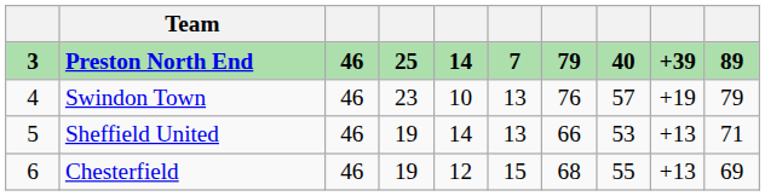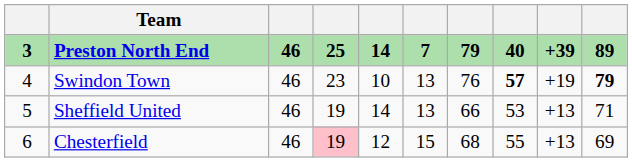Swindon Town | column 8: normal -> bold
Swindon Town | column 10: normal -> bold
Chesterfield | column 4: no background -> pink background
